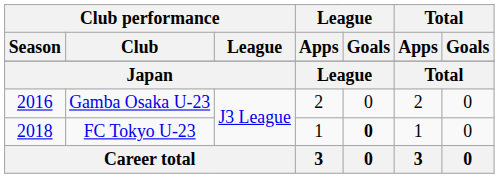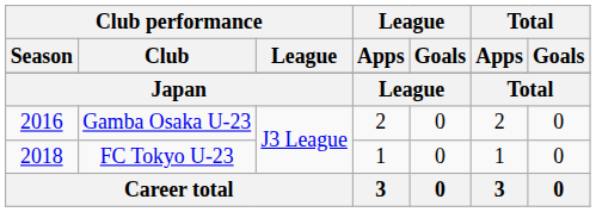FC Tokyo U-23 | League / Goals: bold -> normal
